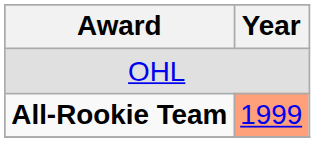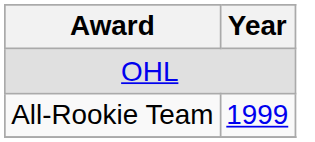All-Rookie Team | Award: bold -> normal
All-Rookie Team | Year: lightsalmon background -> no background
